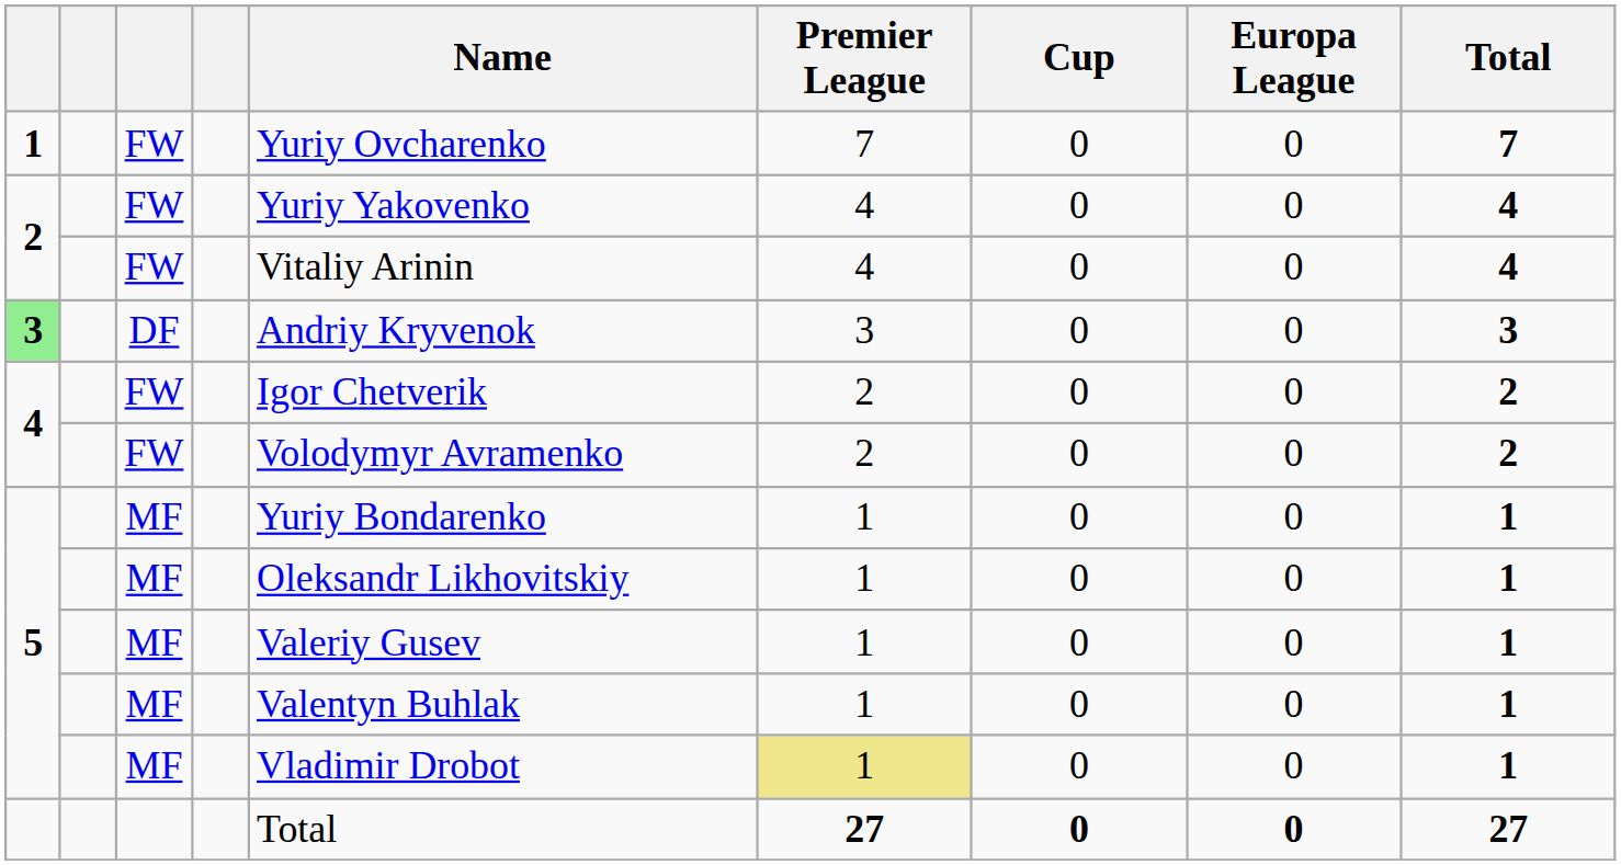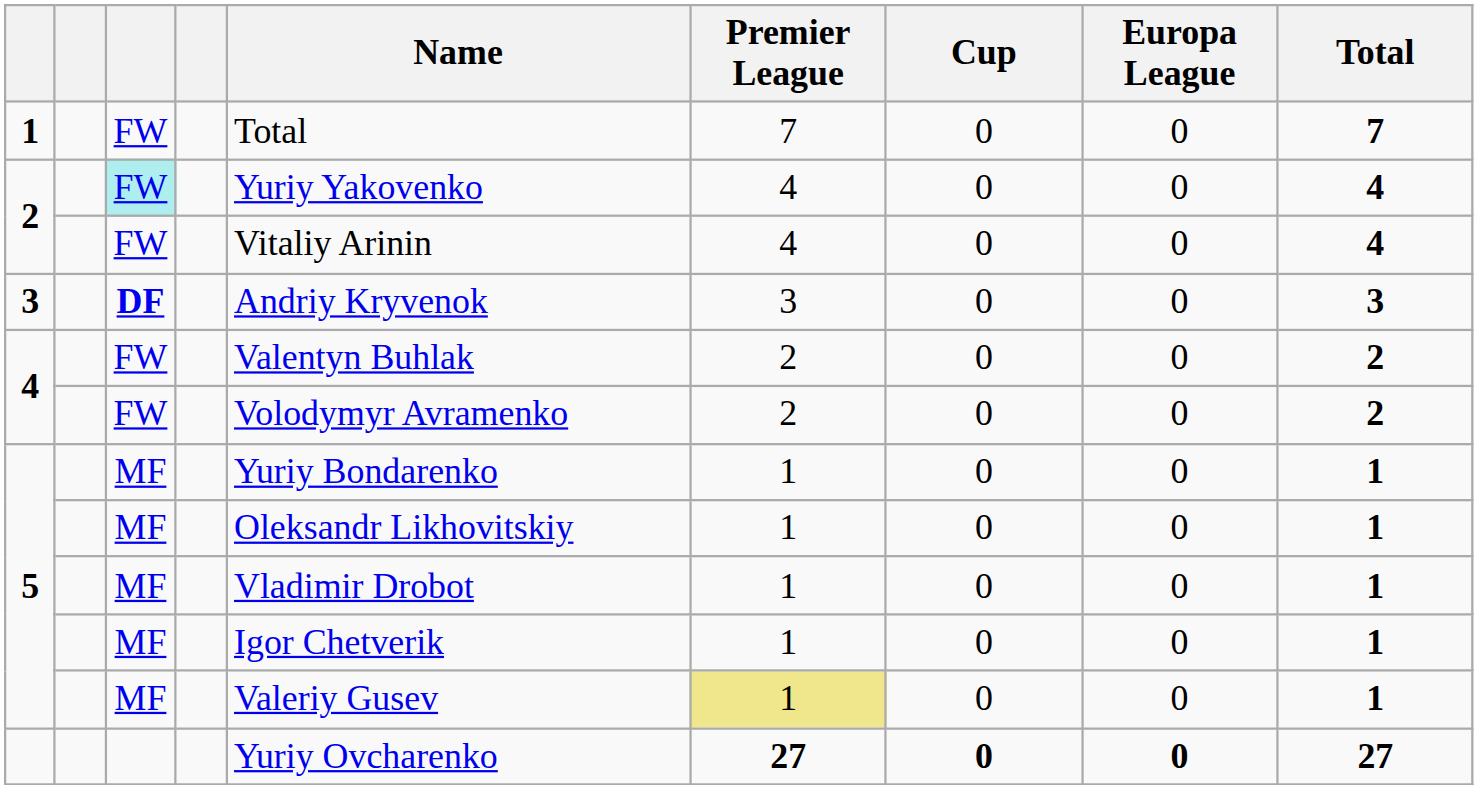row 2 | Name: Yuriy Ovcharenko -> Total
row 3 | column 3: no background -> paleturquoise background
row 5 | column 1: lightgreen background -> no background
row 5 | column 3: normal -> bold
row 6 | Name: Igor Chetverik -> Valentyn Buhlak
row 10 | Name: Valeriy Gusev -> Vladimir Drobot
row 11 | Name: Valentyn Buhlak -> Igor Chetverik
row 12 | Name: Vladimir Drobot -> Valeriy Gusev
row 13 | Name: Total -> Yuriy Ovcharenko
